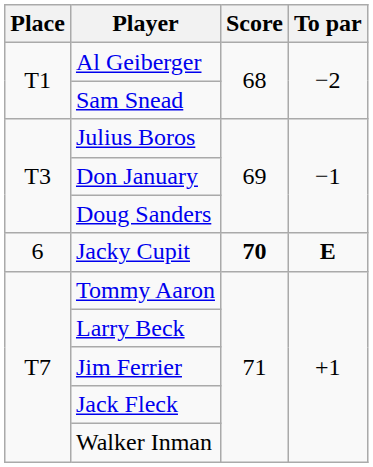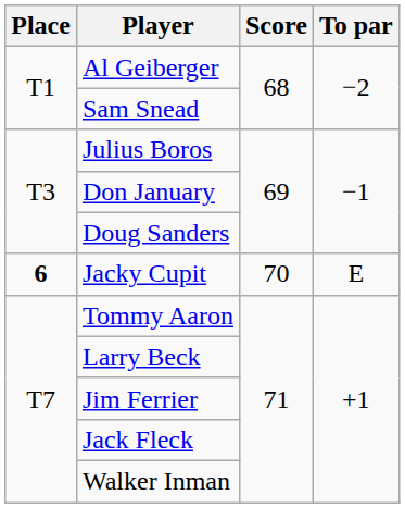Jacky Cupit | Place: normal -> bold
Jacky Cupit | Score: bold -> normal
Jacky Cupit | To par: bold -> normal
